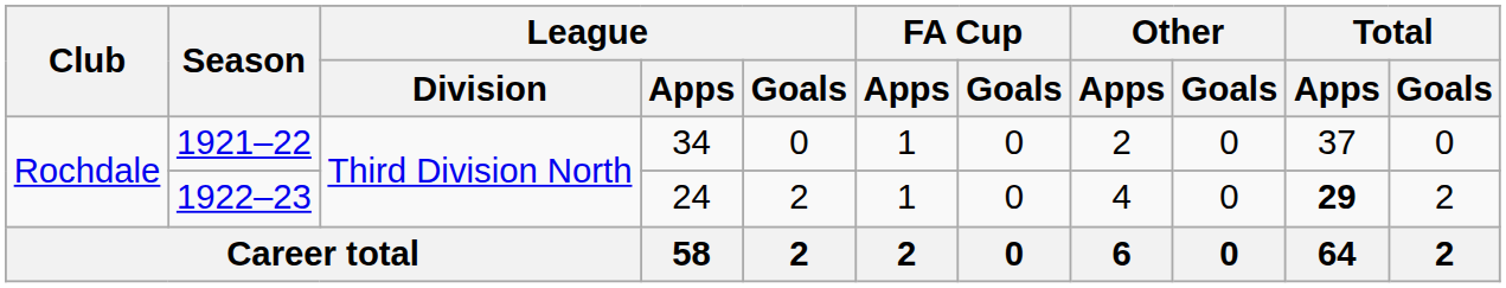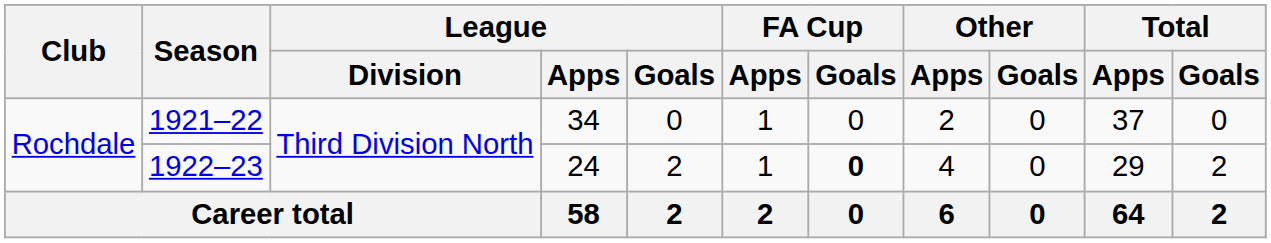1922–23 | FA Cup / Goals: normal -> bold
1922–23 | Total / Apps: bold -> normal
